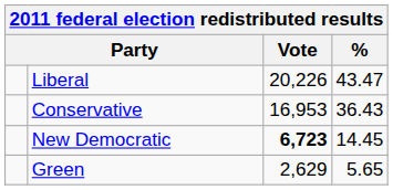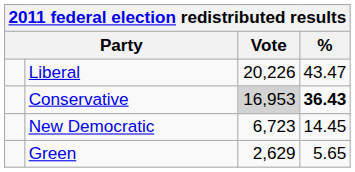Conservative | Vote: no background -> lightgrey background
Conservative | %: normal -> bold
New Democratic | Vote: bold -> normal
